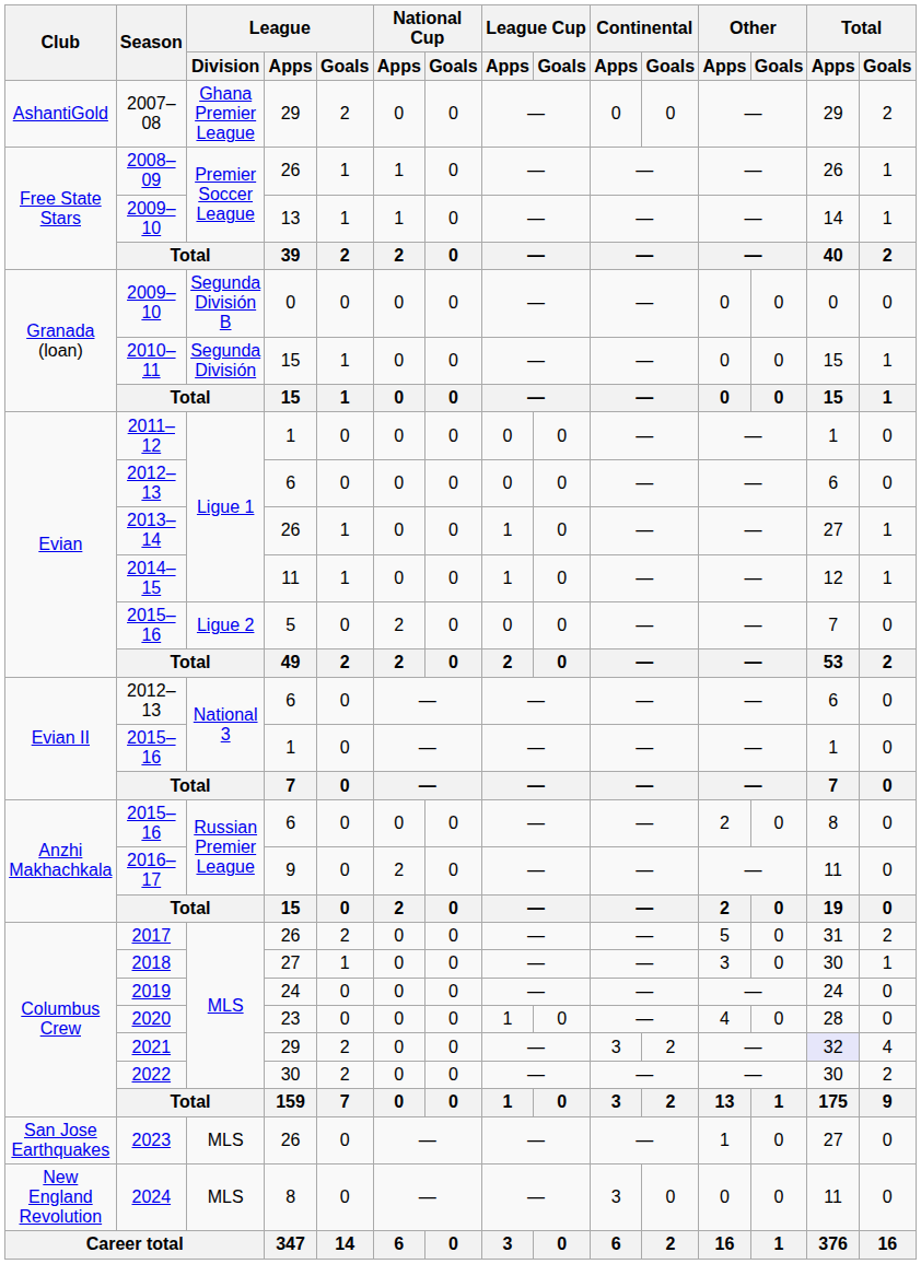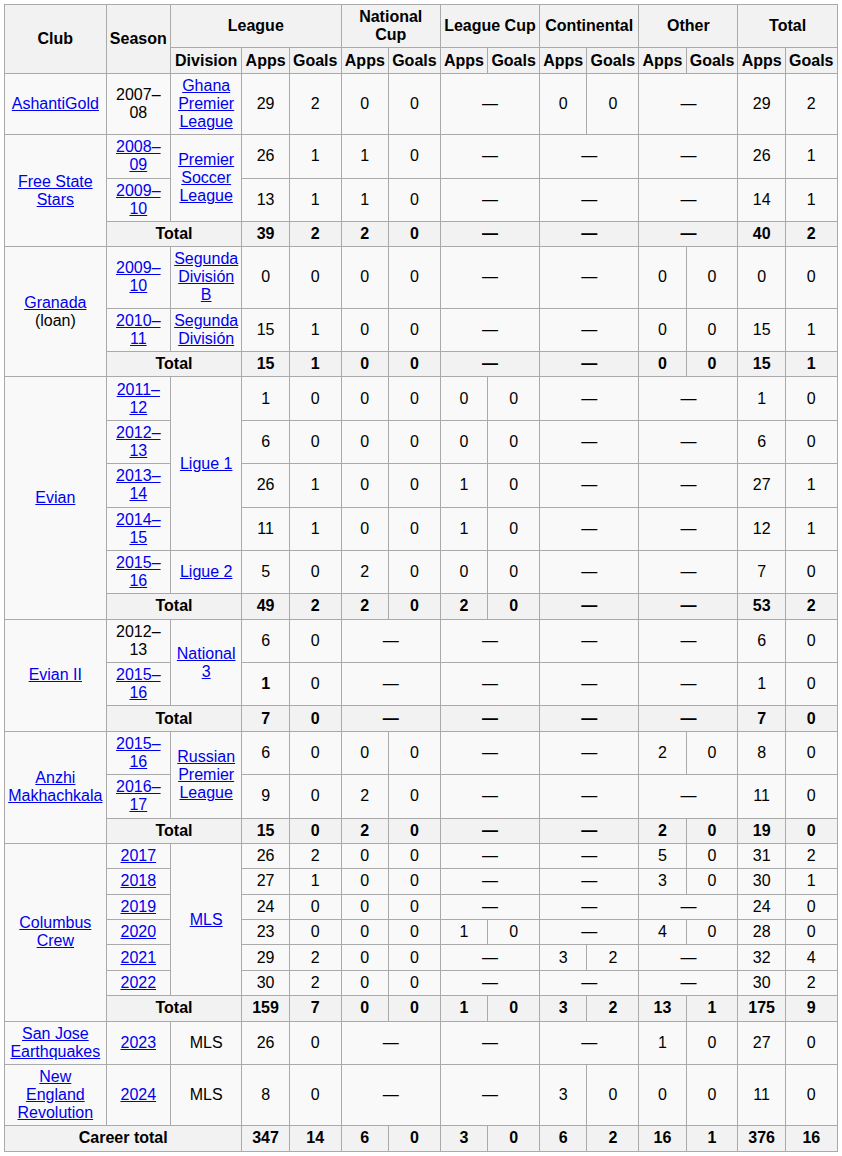Evian II / 2015–16 | League / Apps: normal -> bold
2021 | Total / Apps: lavender background -> no background
